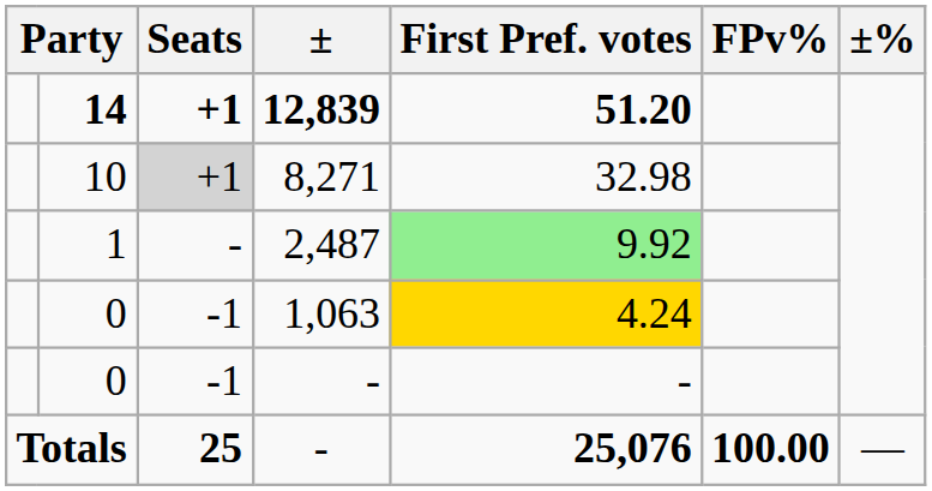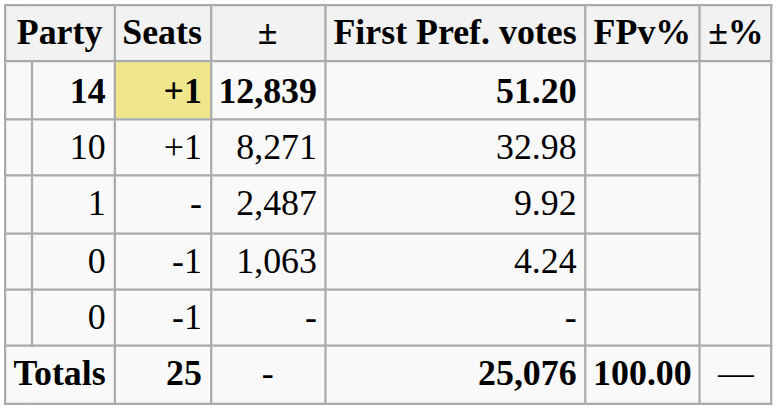14 | Seats: no background -> khaki background
10 | Seats: lightgrey background -> no background
1 | First Pref. votes: lightgreen background -> no background
0 / 1,063 | First Pref. votes: gold background -> no background
